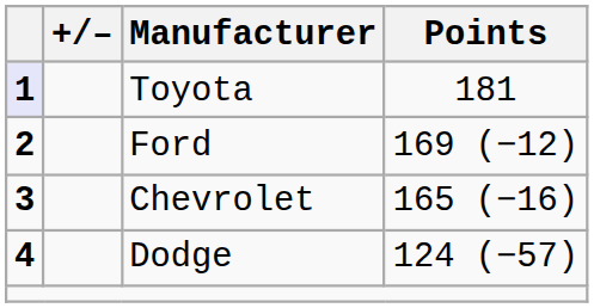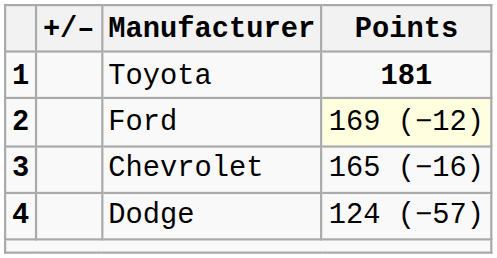Toyota | column 1: lavender background -> no background
Toyota | Points: normal -> bold
Ford | Points: no background -> lightyellow background
